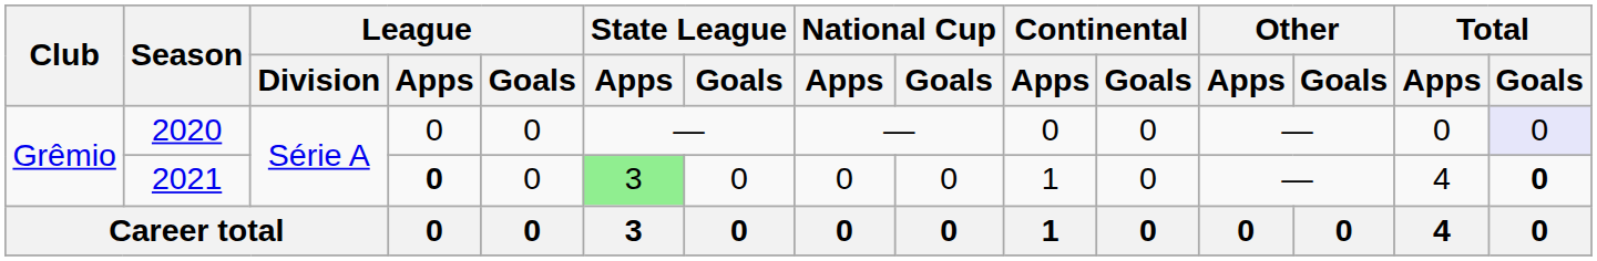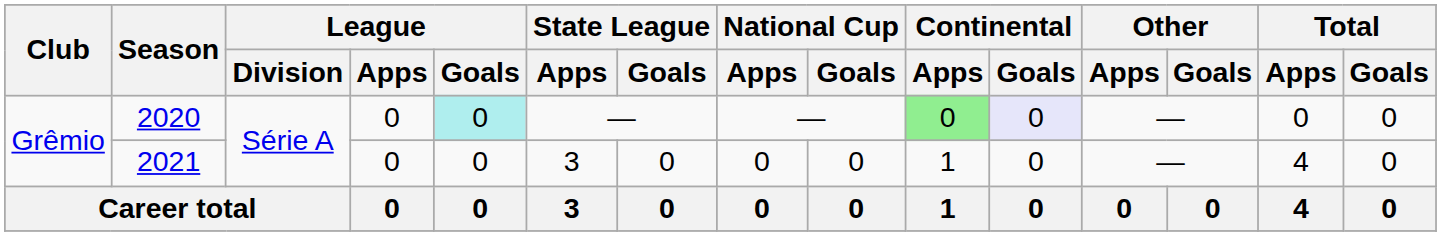2020 | League / Goals: no background -> paleturquoise background
2020 | Continental / Apps: no background -> lightgreen background
2020 | Continental / Goals: no background -> lavender background
2020 | Total / Goals: lavender background -> no background
2021 | League / Apps: bold -> normal
2021 | State League / Apps: lightgreen background -> no background
2021 | Total / Goals: bold -> normal
